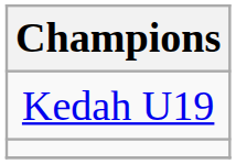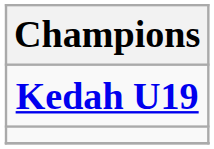row 2 | column 1: normal -> bold
